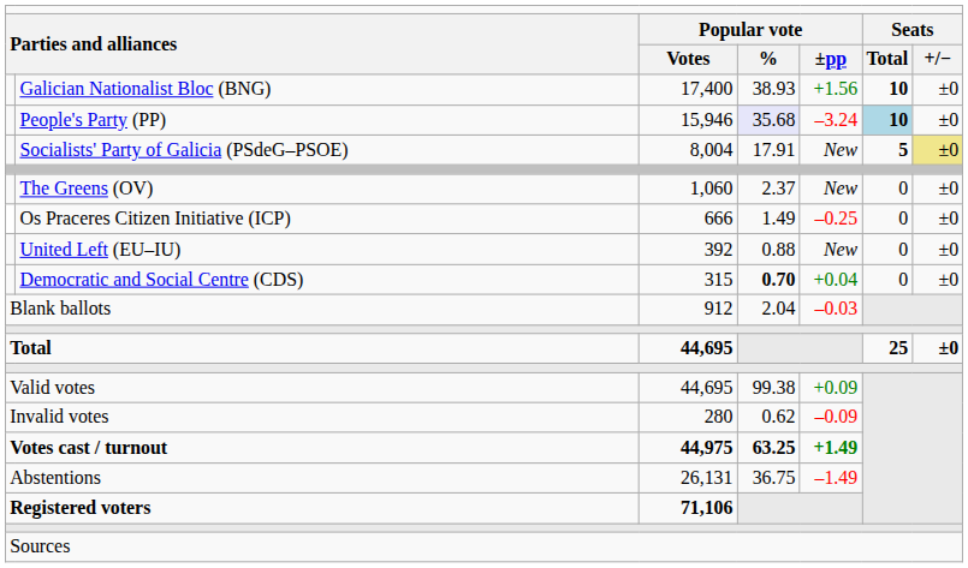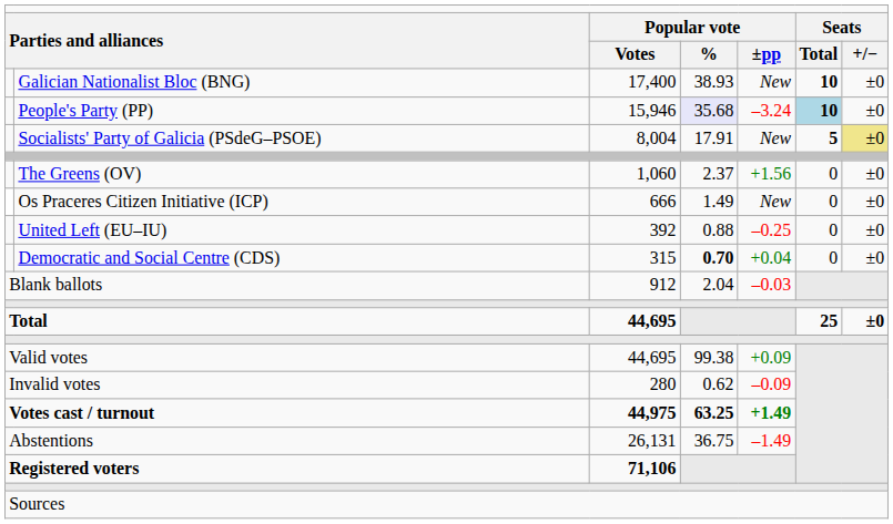Galician Nationalist Bloc (BNG) | column 5: +1.56 -> New
The Greens (OV) | column 5: New -> +1.56
Os Praceres Citizen Initiative (ICP) | column 5: –0.25 -> New
United Left (EU–IU) | column 5: New -> –0.25
